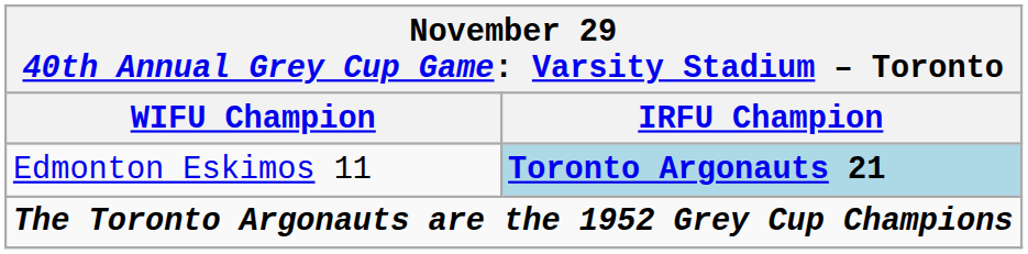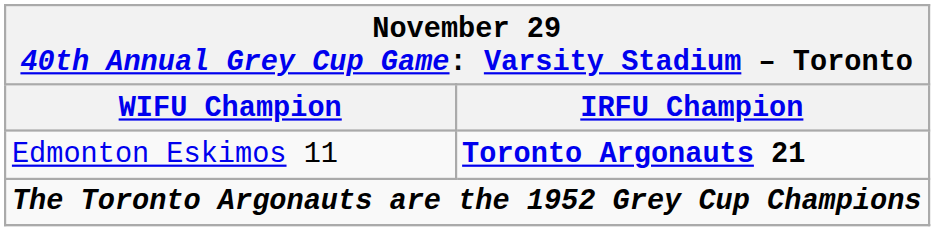Edmonton Eskimos 11 | IRFU Champion: lightblue background -> no background
